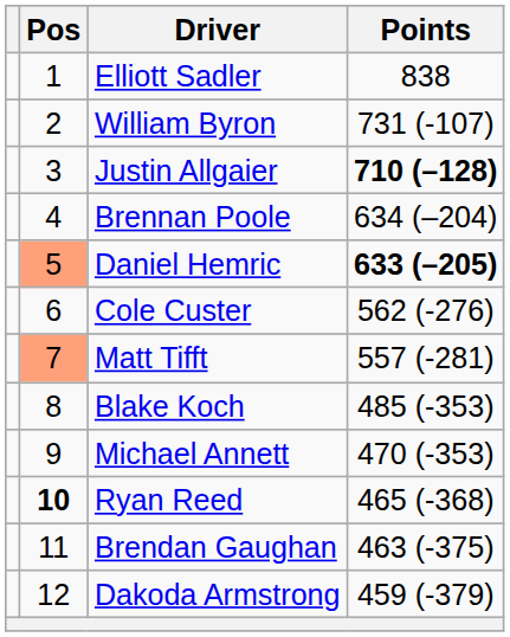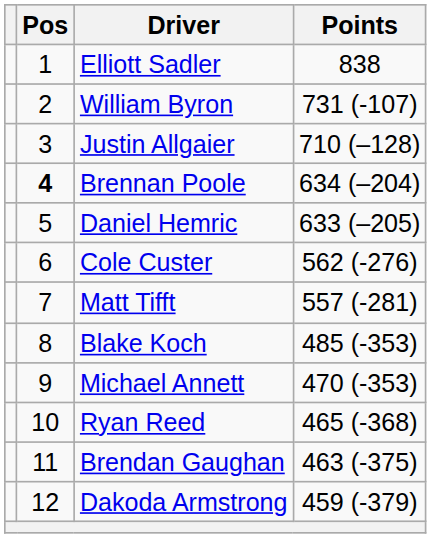Justin Allgaier | Points: bold -> normal
Brennan Poole | Pos: normal -> bold
Daniel Hemric | Pos: lightsalmon background -> no background
Daniel Hemric | Points: bold -> normal
Matt Tifft | Pos: lightsalmon background -> no background
Ryan Reed | Pos: bold -> normal
